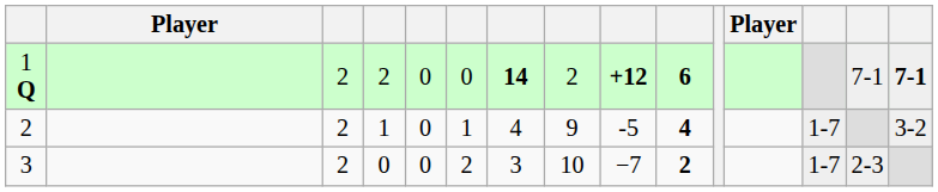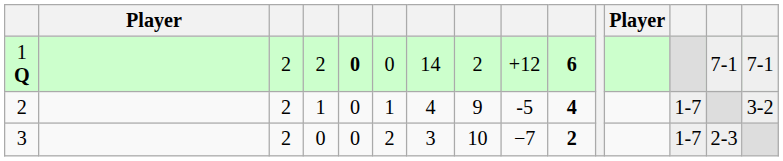1 Q | column 5: normal -> bold
1 Q | column 7: bold -> normal
1 Q | column 9: bold -> normal
1 Q | column 15: bold -> normal
